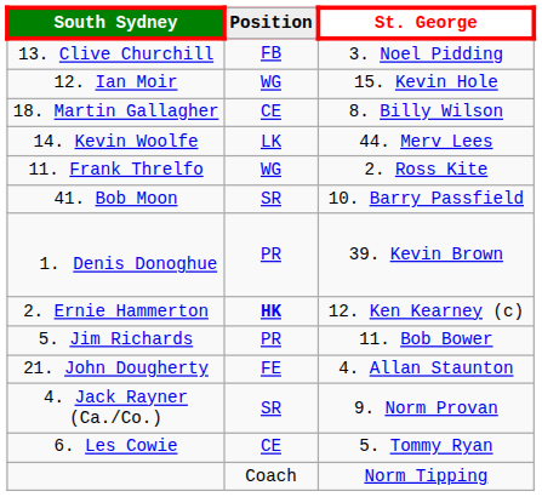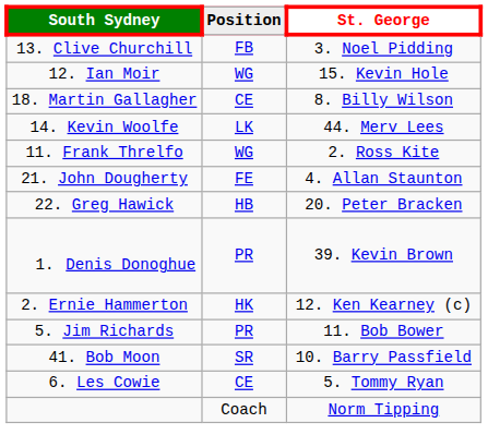rows swapped: 21. John Dougherty <-> 41. Bob Moon
+ row: 22. Greg Hawick | HB | 20. Peter Bracken
2. Ernie Hammerton | Position: bold -> normal
- row: 4. Jack Rayner (Ca./Co.) | SR | 9. Norm Provan
